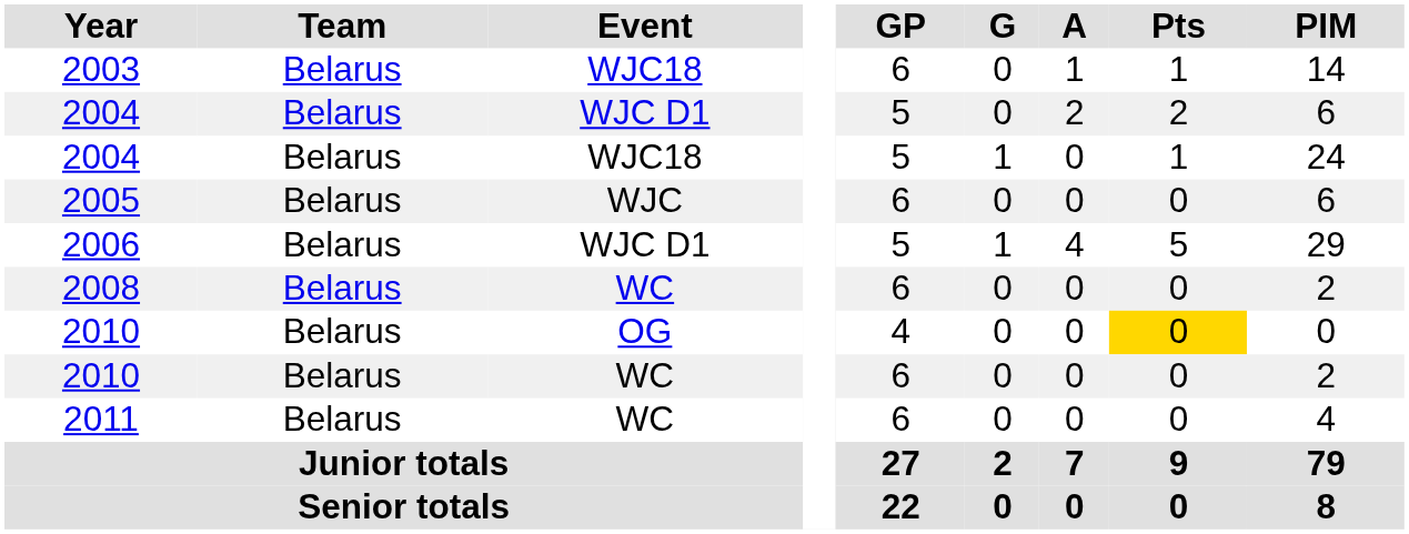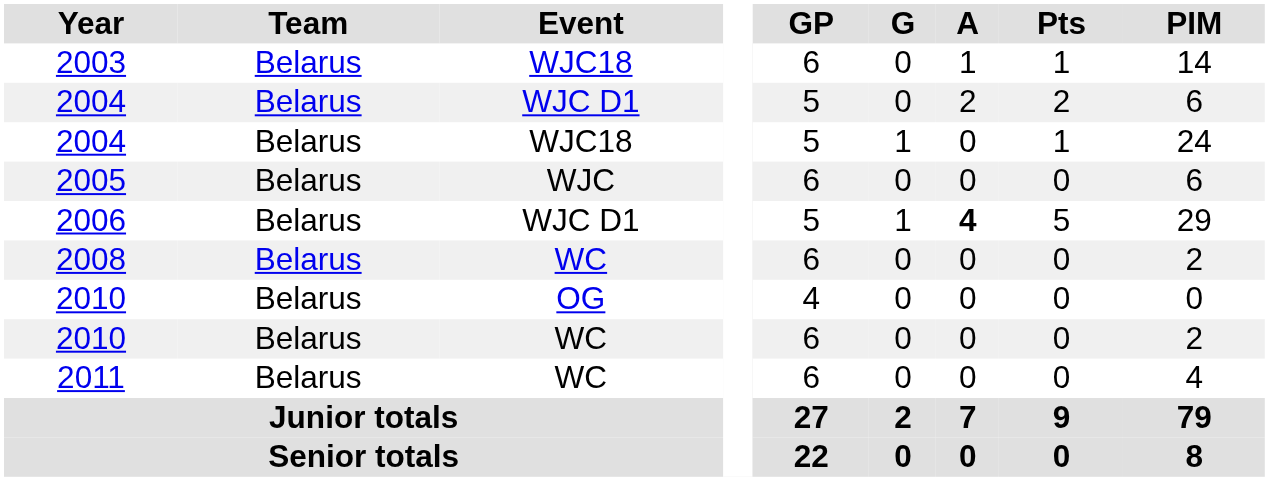2006 | A: normal -> bold
2010 / OG | Pts: gold background -> no background
